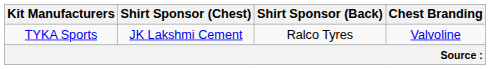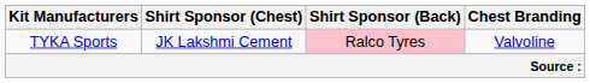TYKA Sports | Shirt Sponsor (Back): no background -> pink background
